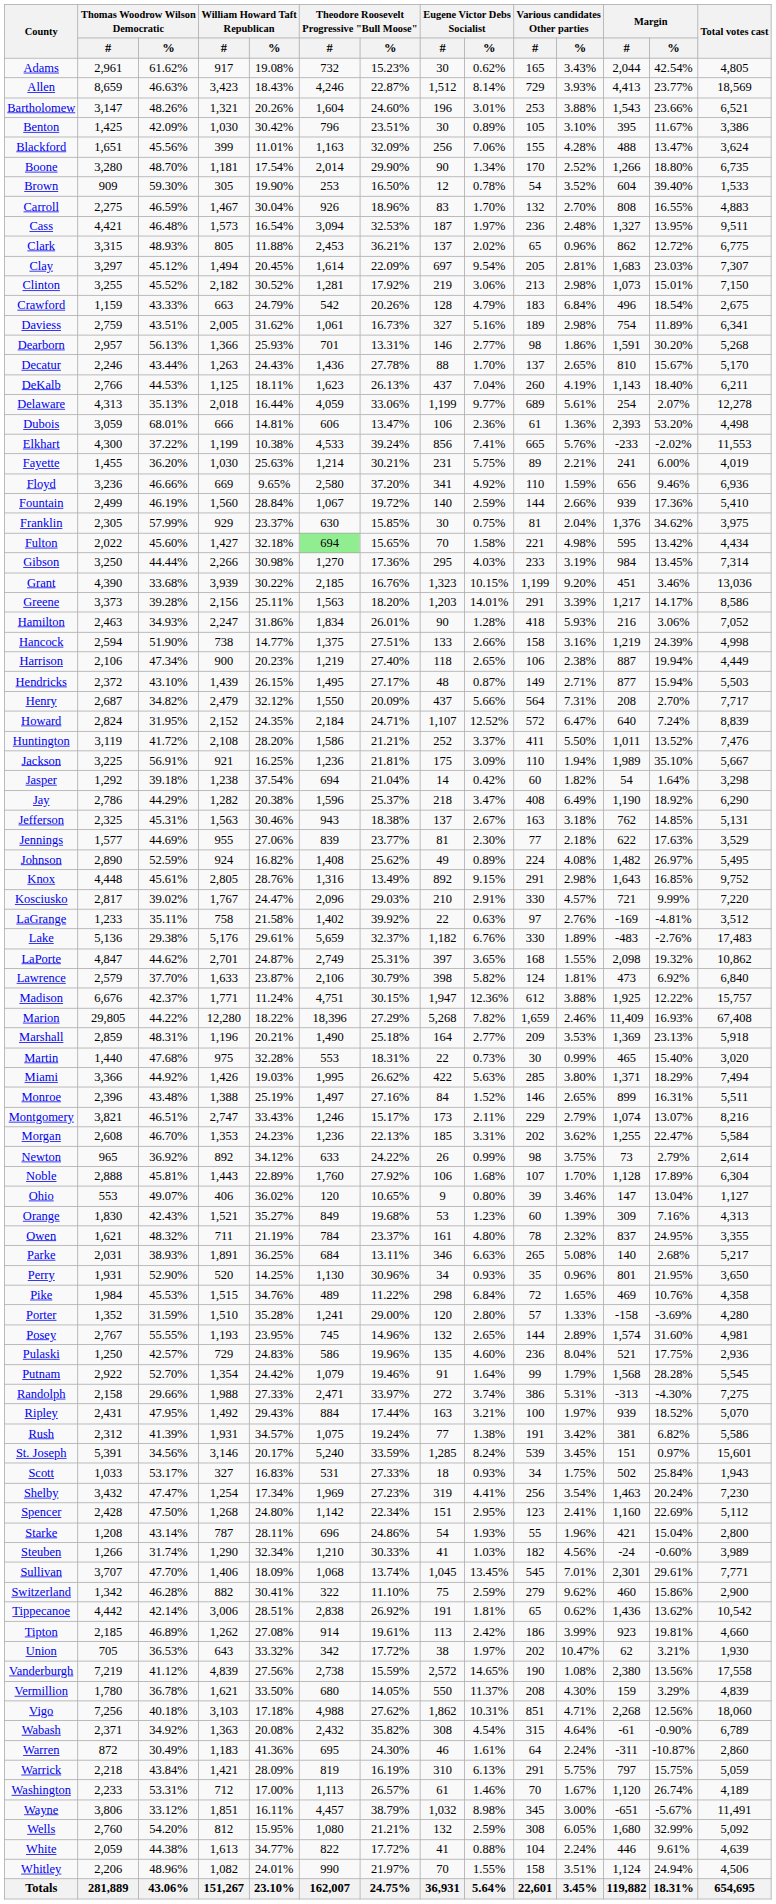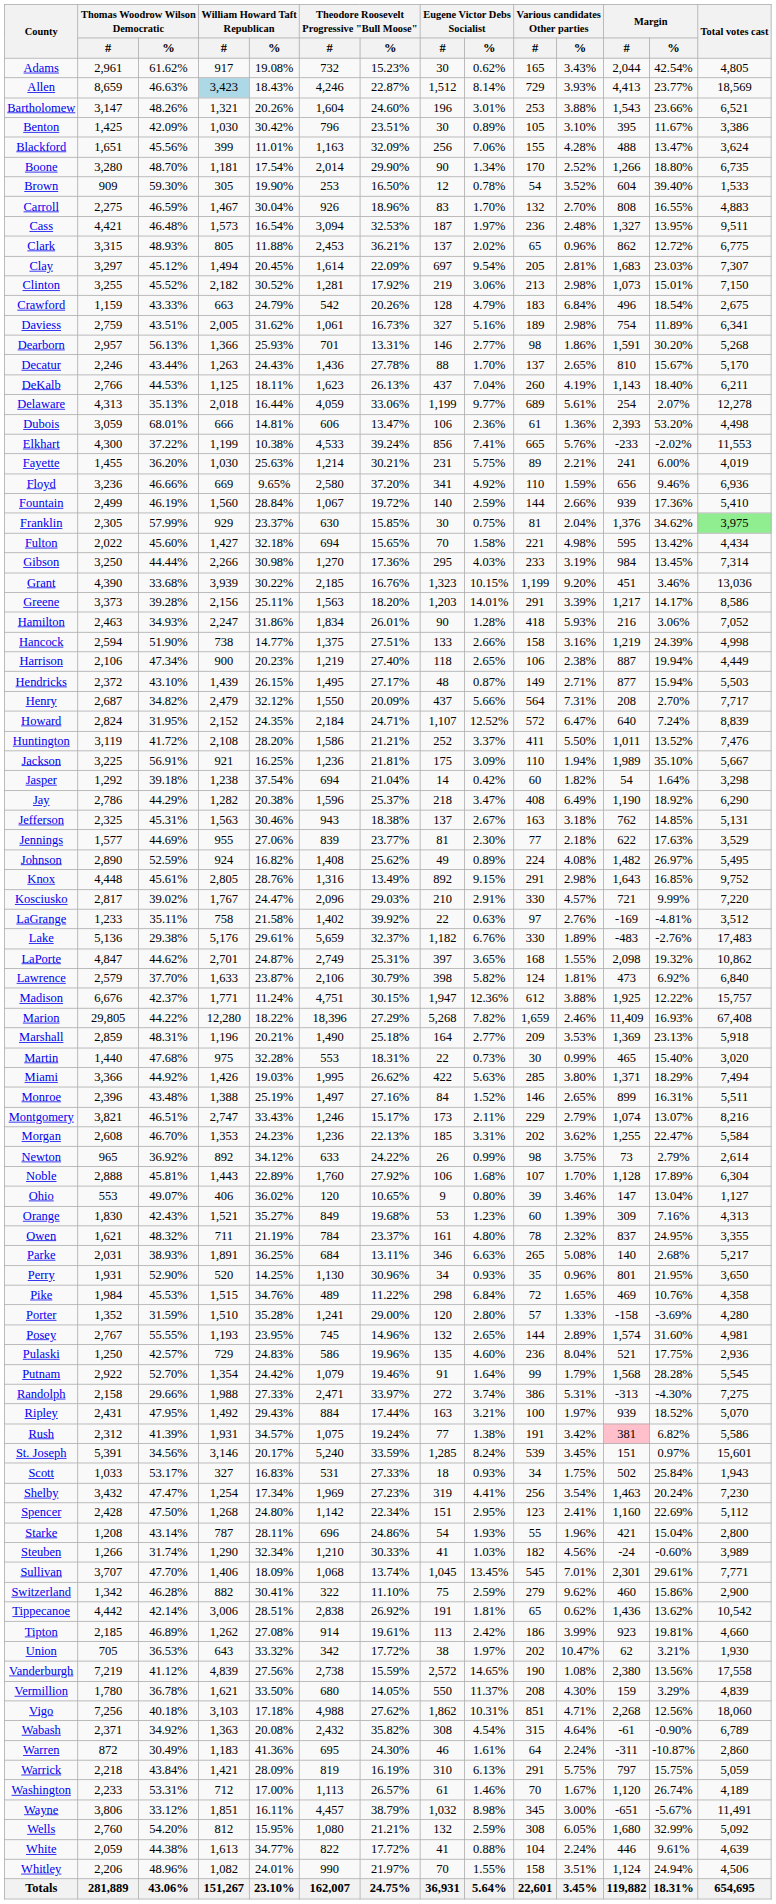Allen | William Howard Taft Republican / #: no background -> lightblue background
Franklin | Total votes cast: no background -> lightgreen background
Fulton | Theodore Roosevelt Progressive "Bull Moose" / #: lightgreen background -> no background
Rush | Margin / #: no background -> pink background
